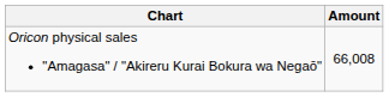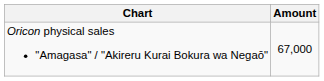row 2 | Amount: 66,008 -> 67,000
